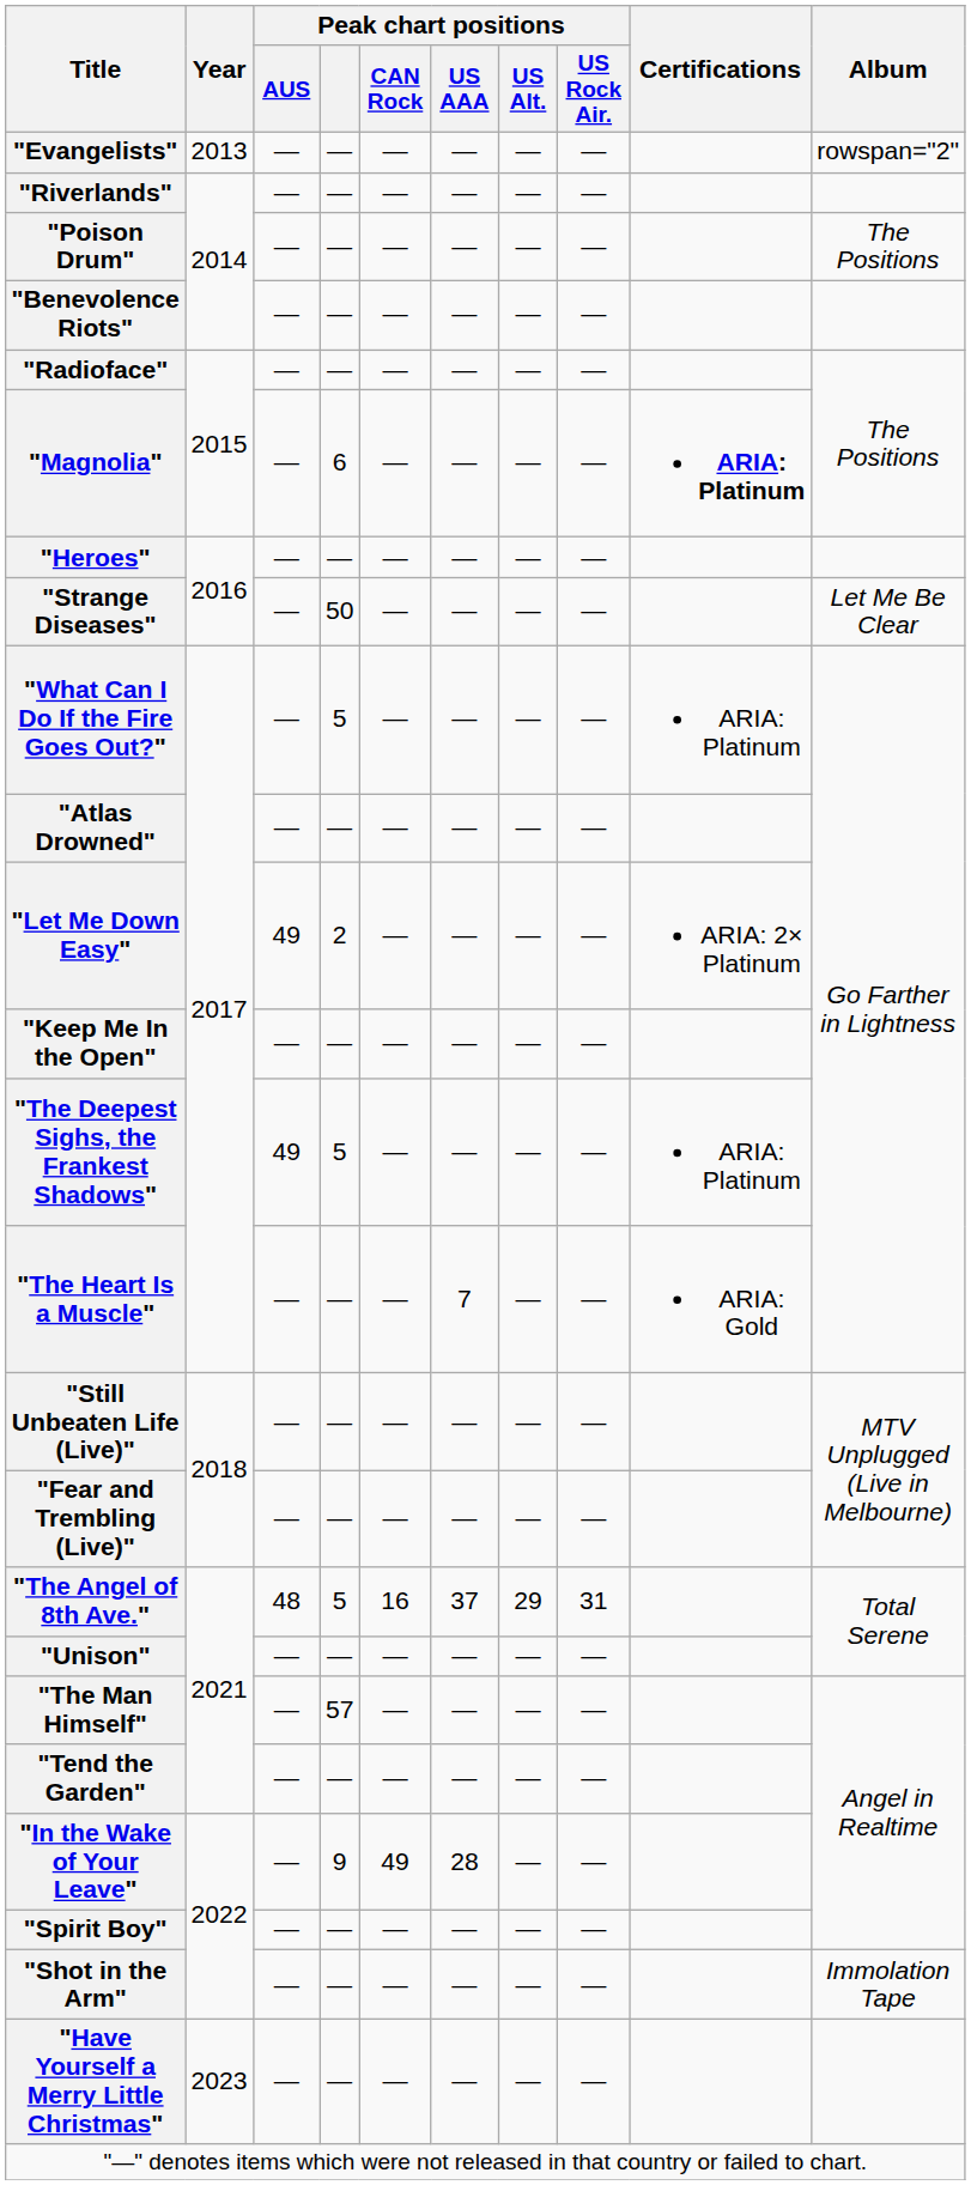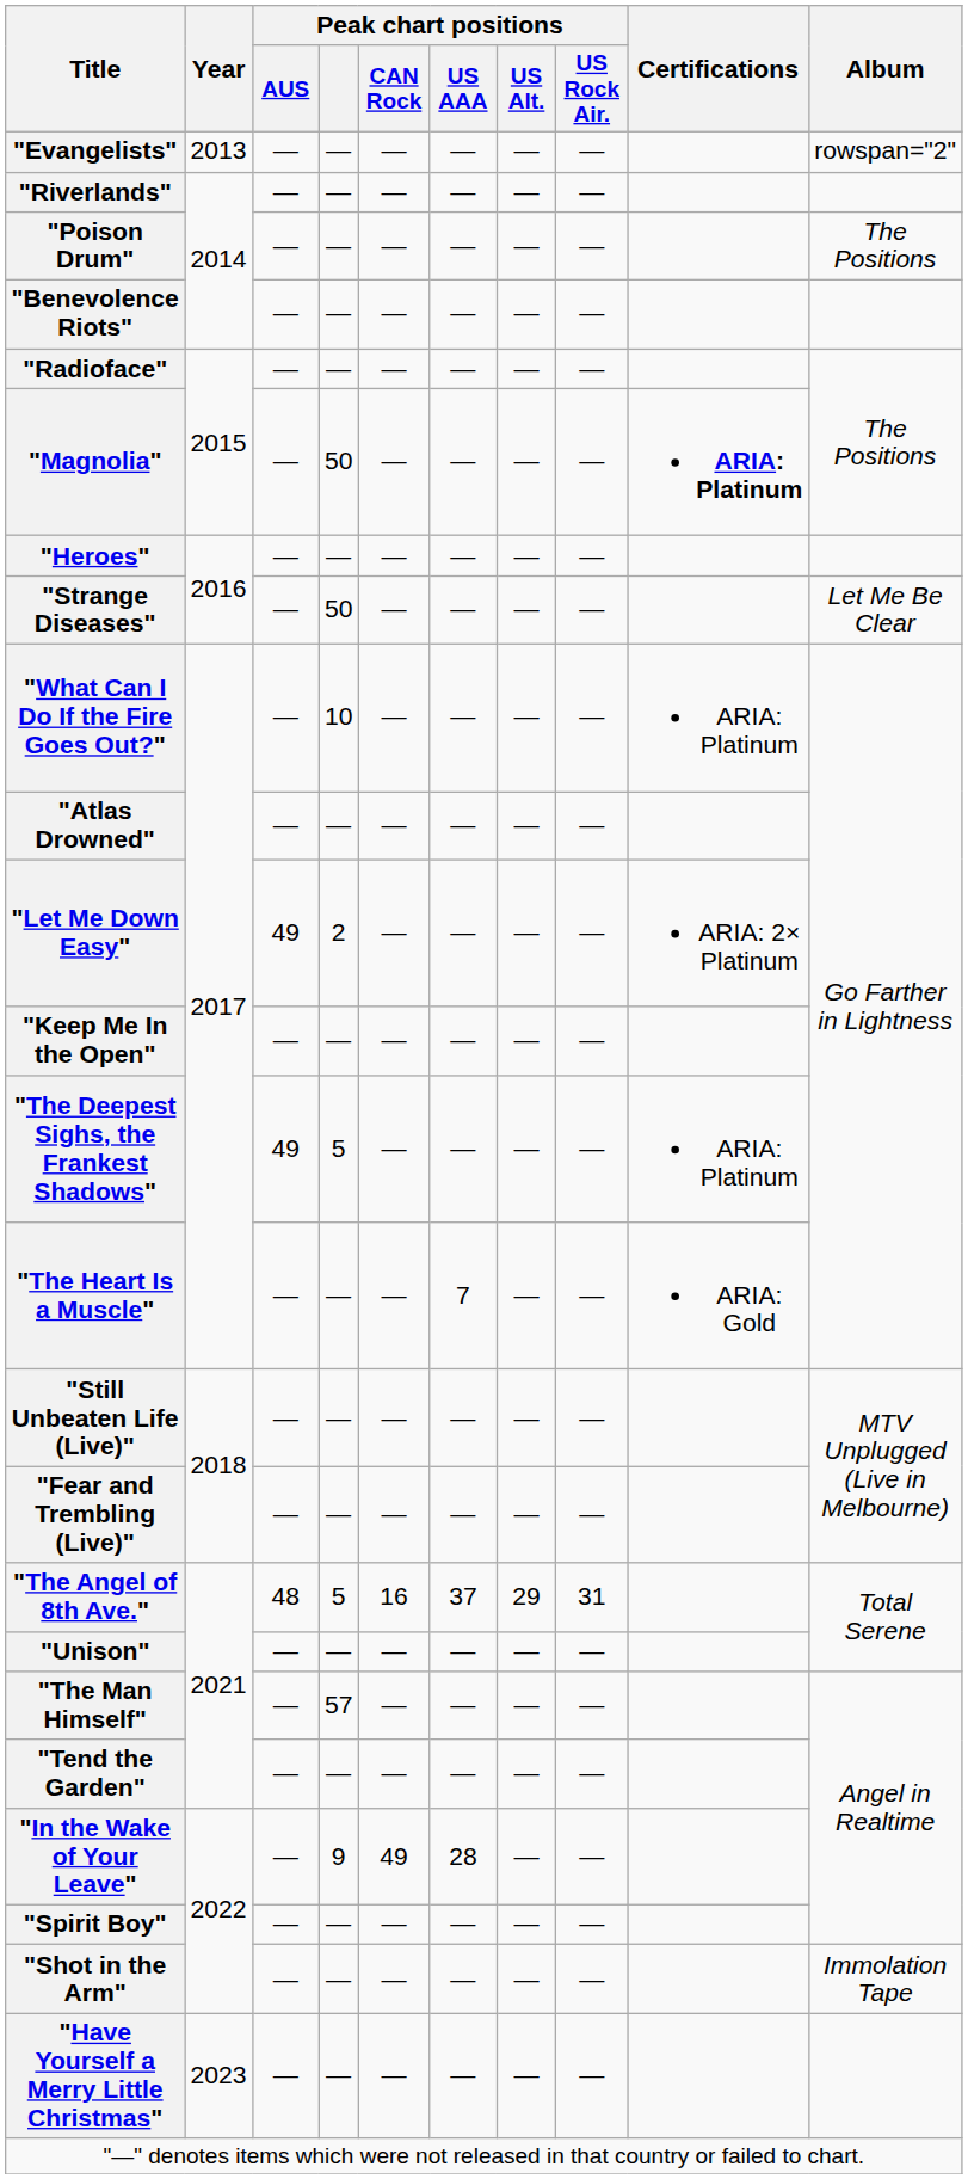"Magnolia" | Peak chart positions: 6 -> 50
"What Can I Do If the Fire Goes Out?" | Peak chart positions: 5 -> 10
